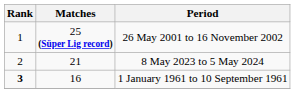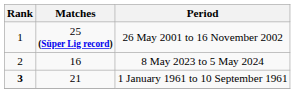8 May 2023 to 5 May 2024 | Matches: 21 -> 16
1 January 1961 to 10 September 1961 | Matches: 16 -> 21
